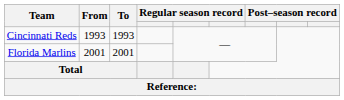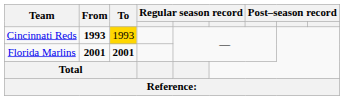Cincinnati Reds | From: normal -> bold
Cincinnati Reds | To: no background -> gold background
Florida Marlins | From: normal -> bold
Florida Marlins | To: normal -> bold
